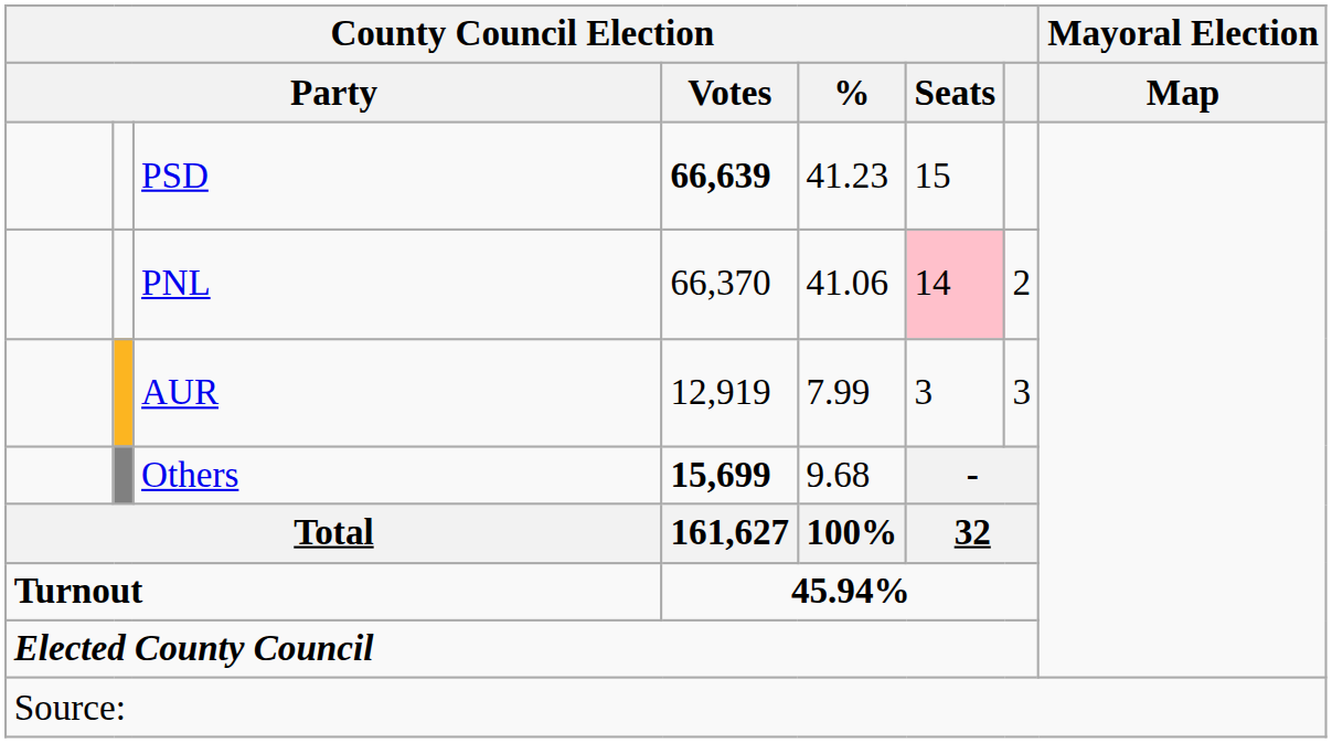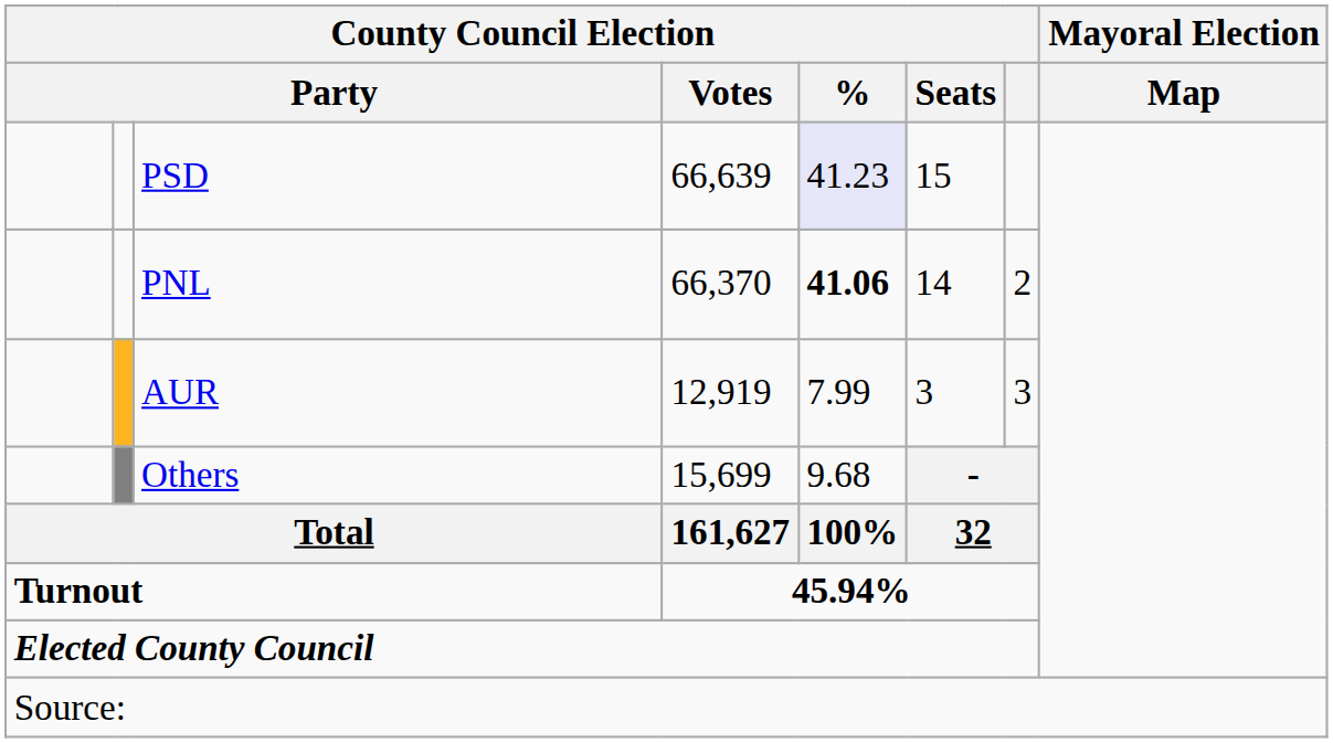PSD | County Council Election / Votes: bold -> normal
PSD | County Council Election / %: no background -> lavender background
PNL | County Council Election / %: normal -> bold
PNL | County Council Election / Seats: pink background -> no background
Others | County Council Election / Votes: bold -> normal
